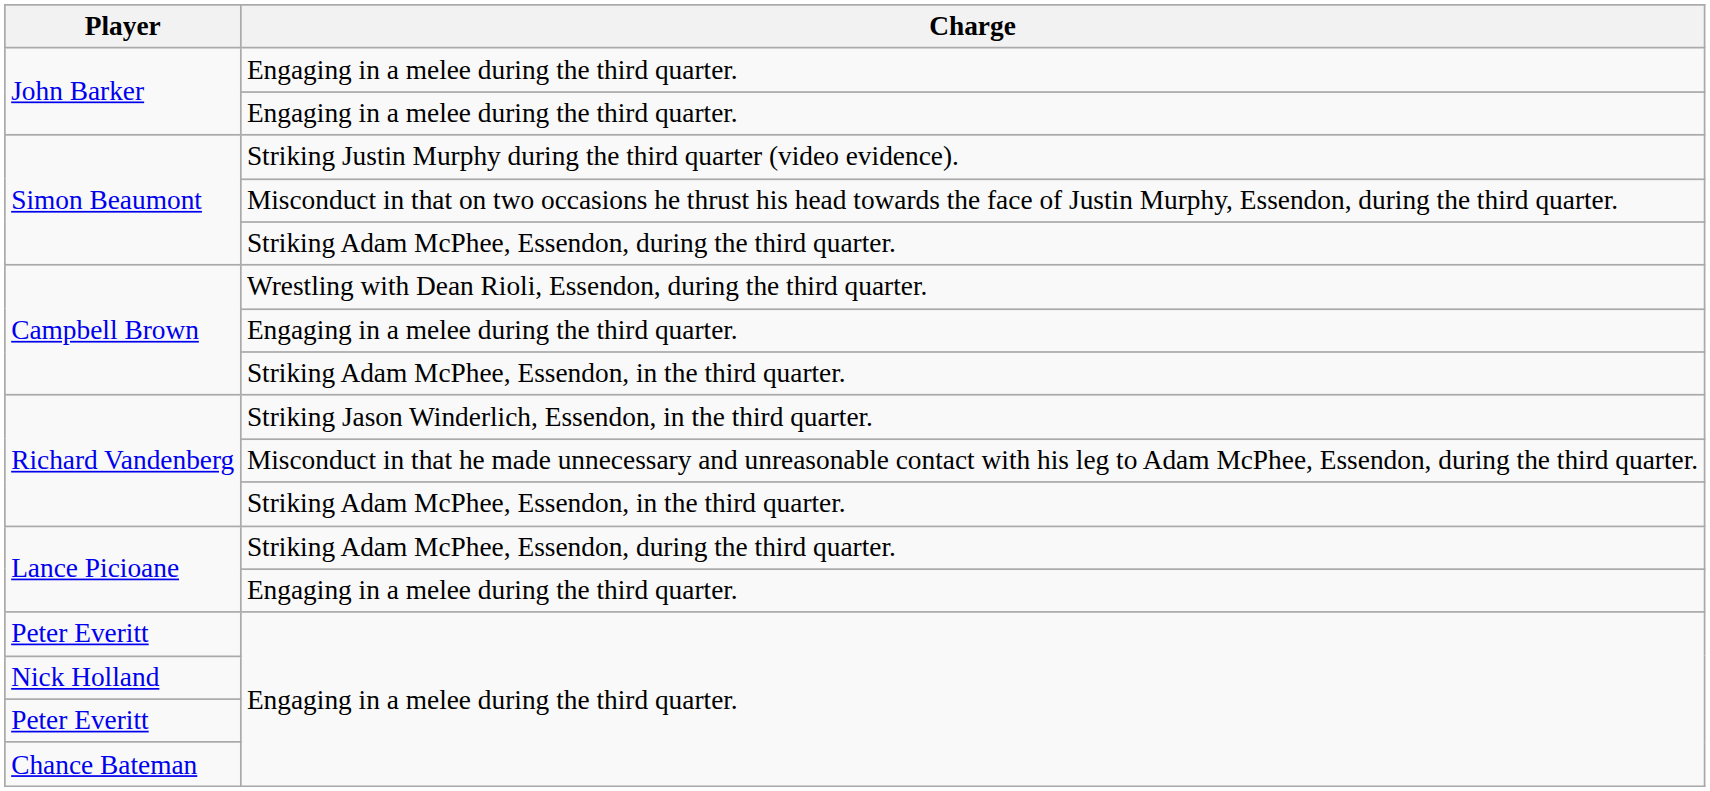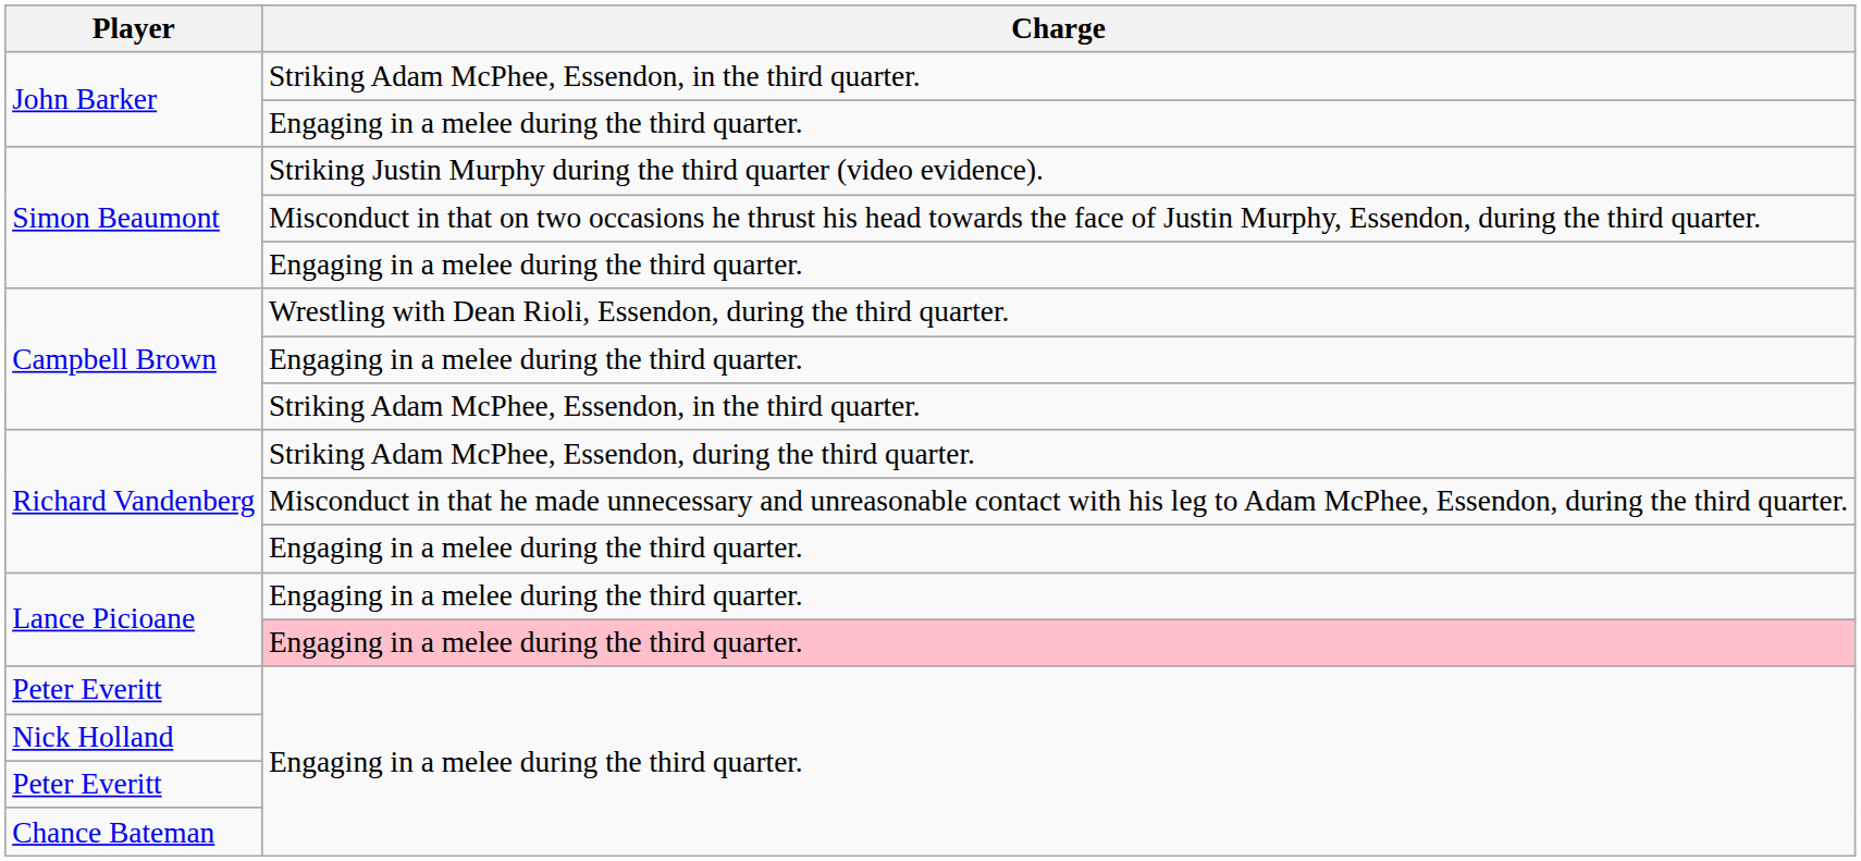row 2 | Charge: Engaging in a melee during the third quarter. -> Striking Adam McPhee, Essendon, in the third quarter.
row 6 | Charge: Striking Adam McPhee, Essendon, during the third quarter. -> Engaging in a melee during the third quarter.
row 10 | Charge: Striking Jason Winderlich, Essendon, in the third quarter. -> Striking Adam McPhee, Essendon, during the third quarter.
row 12 | Charge: Striking Adam McPhee, Essendon, in the third quarter. -> Engaging in a melee during the third quarter.
row 13 | Charge: Striking Adam McPhee, Essendon, during the third quarter. -> Engaging in a melee during the third quarter.
row 14 | Charge: no background -> pink background
